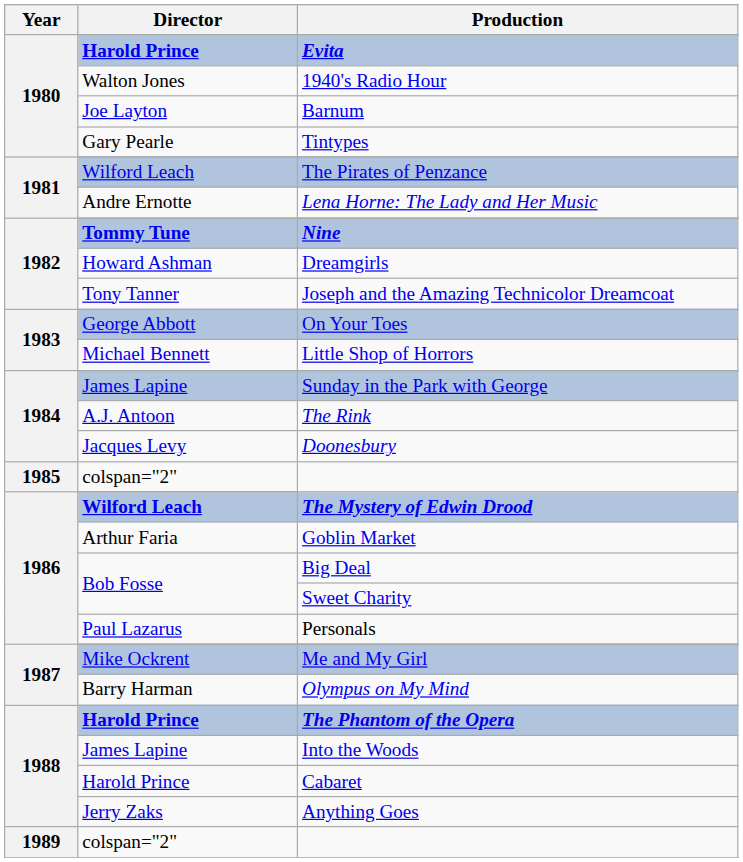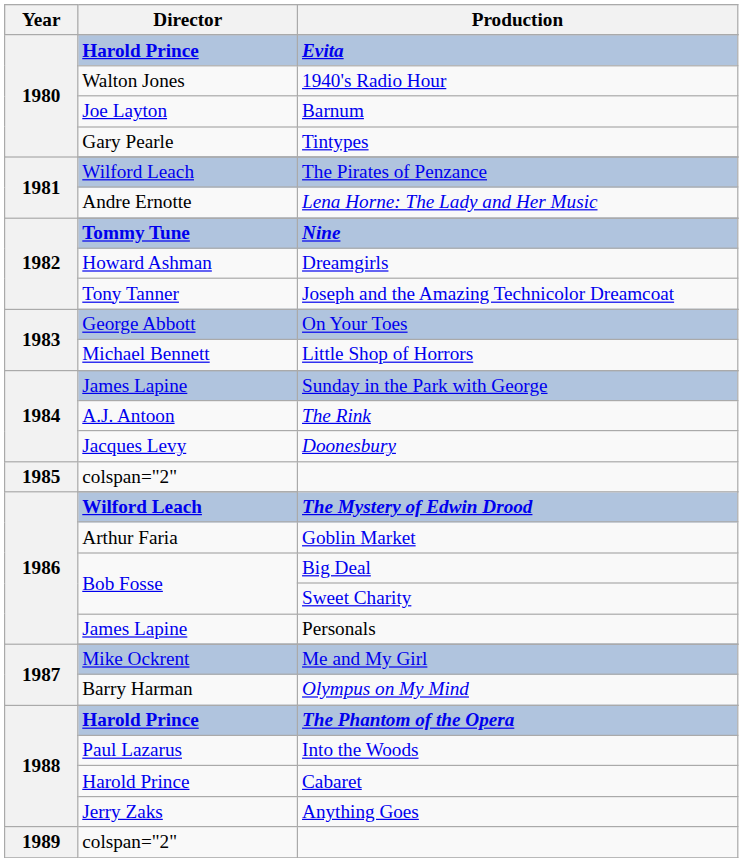Personals | Director: Paul Lazarus -> James Lapine
Into the Woods | Director: James Lapine -> Paul Lazarus
